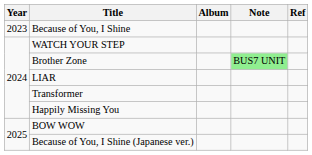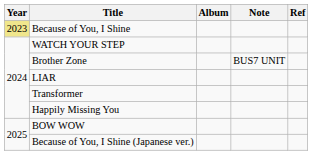Because of You, I Shine | Year: no background -> khaki background
Brother Zone | Note: lightgreen background -> no background
